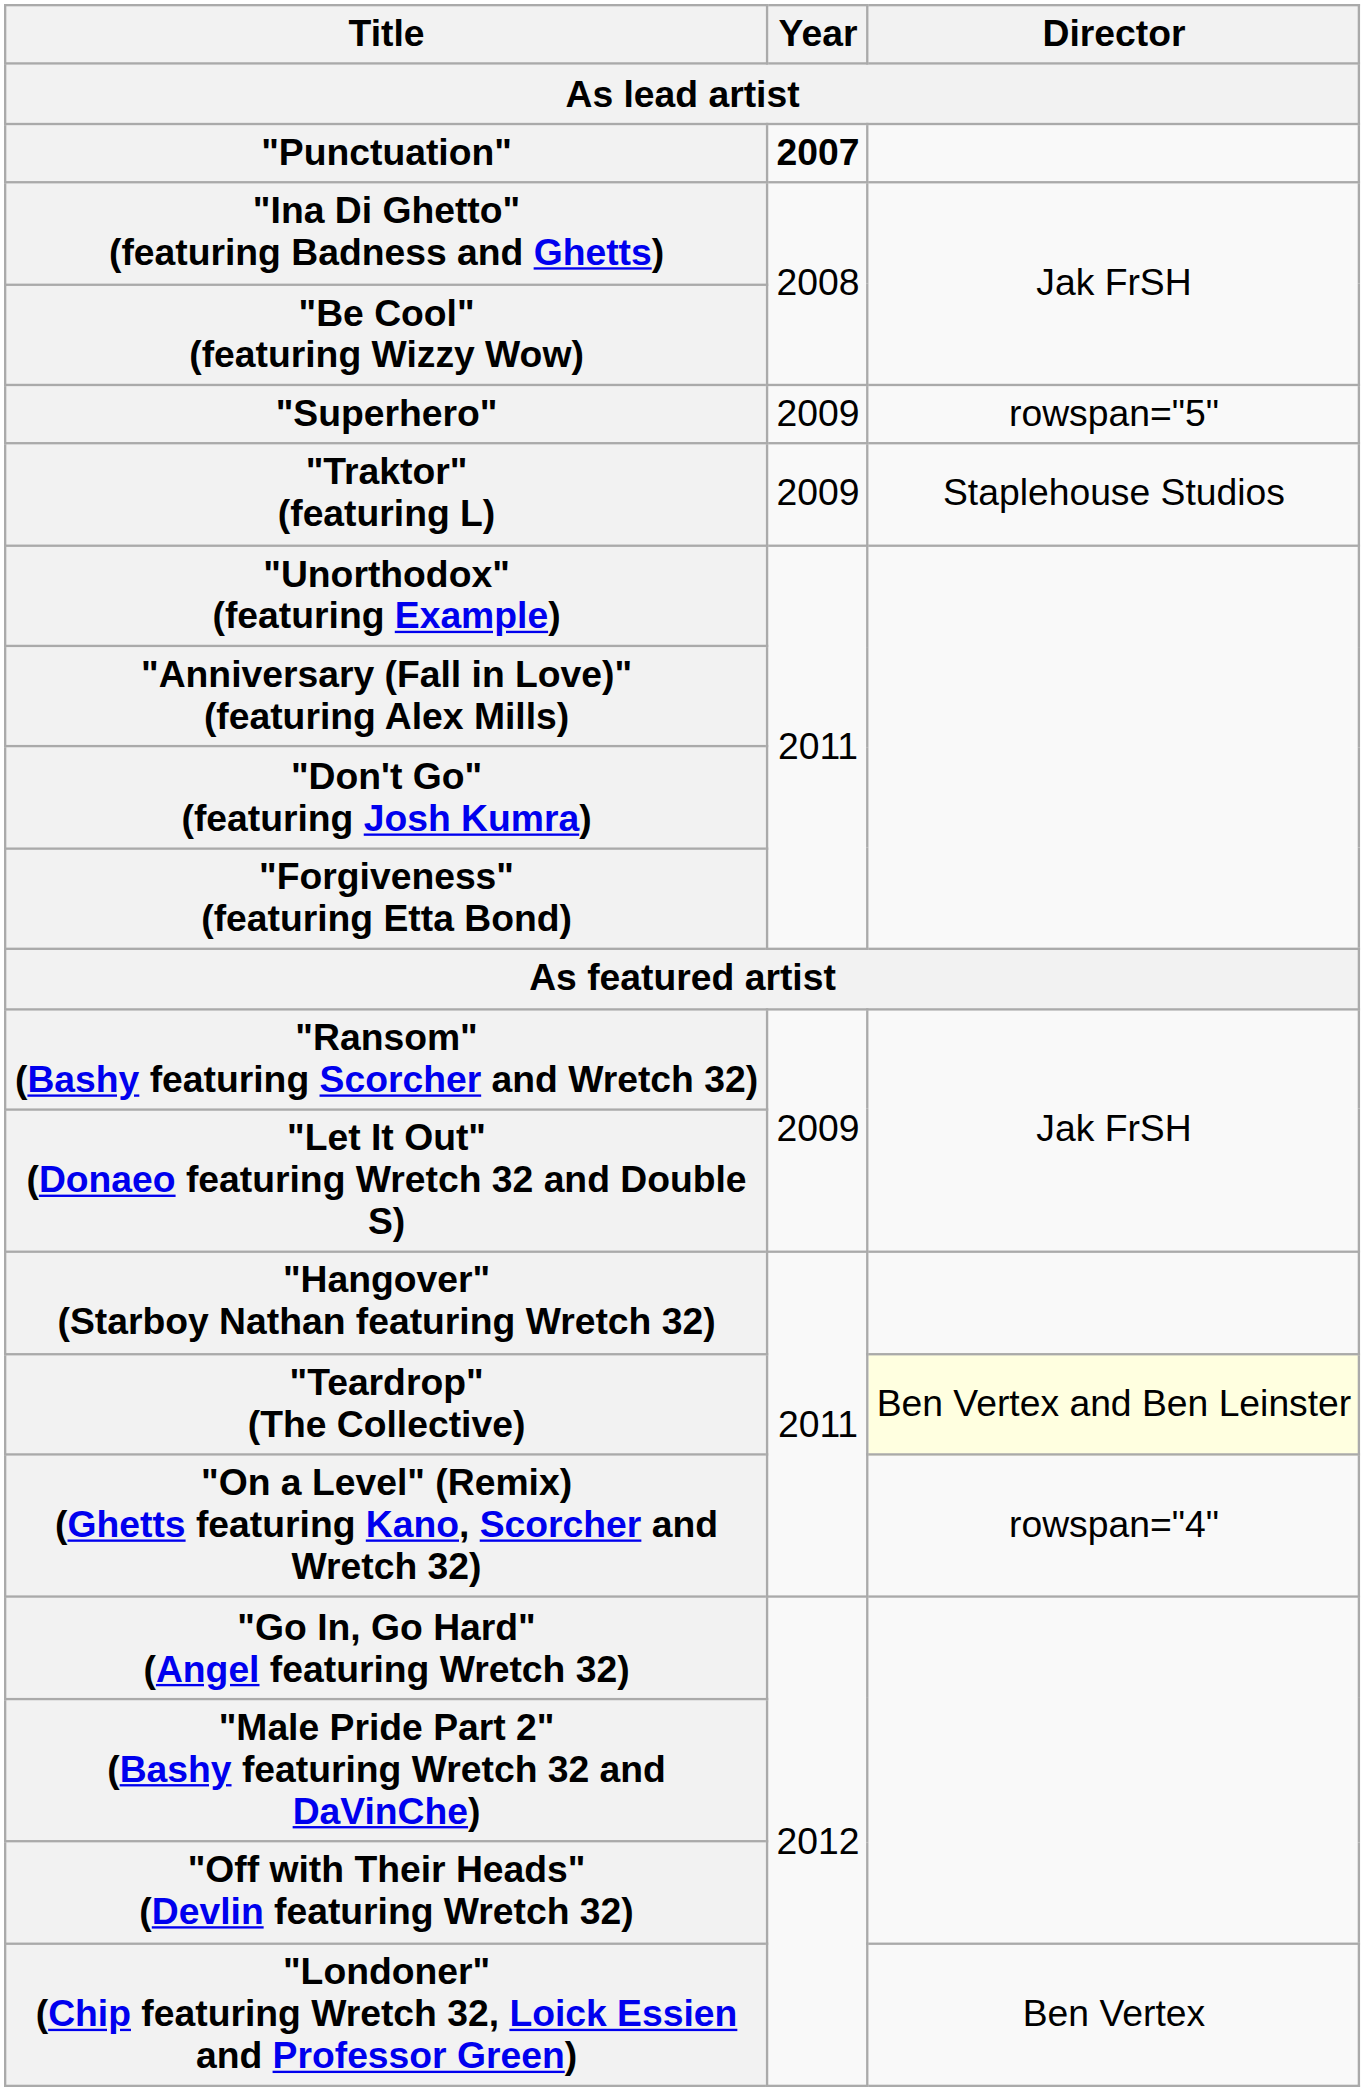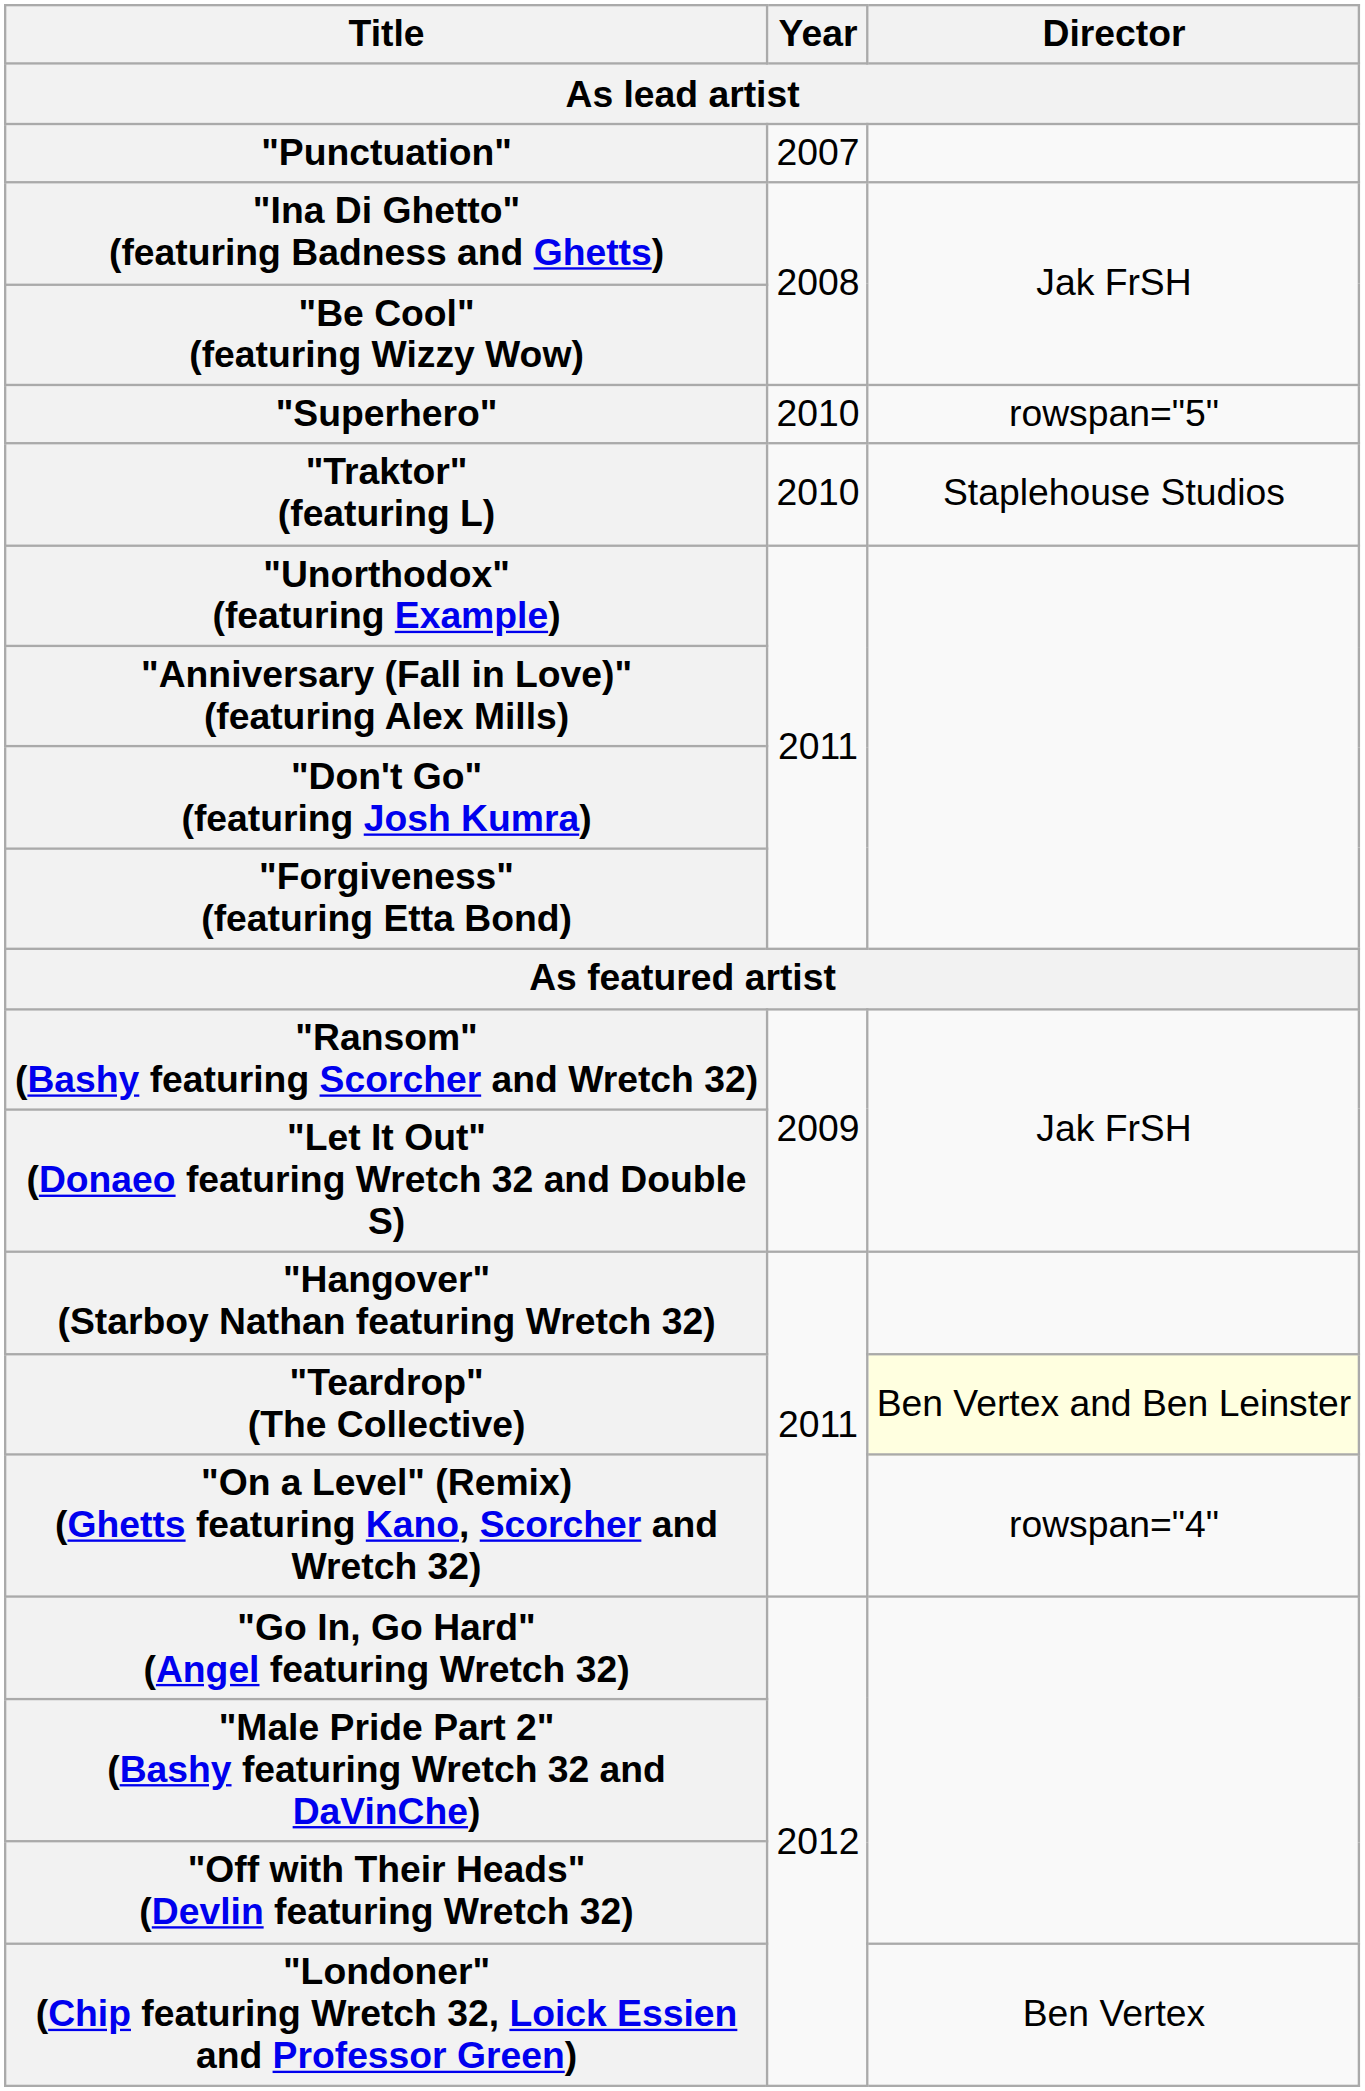"Punctuation" | Year: bold -> normal
"Superhero" | Year: 2009 -> 2010
"Traktor" (featuring L) | Year: 2009 -> 2010
